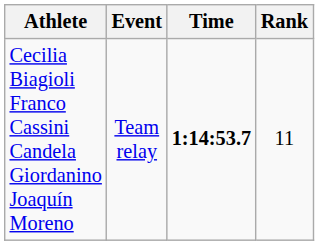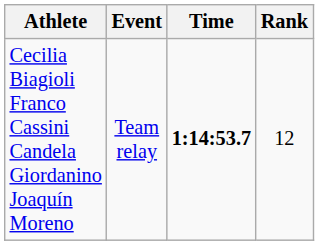row 2 | Rank: 11 -> 12
